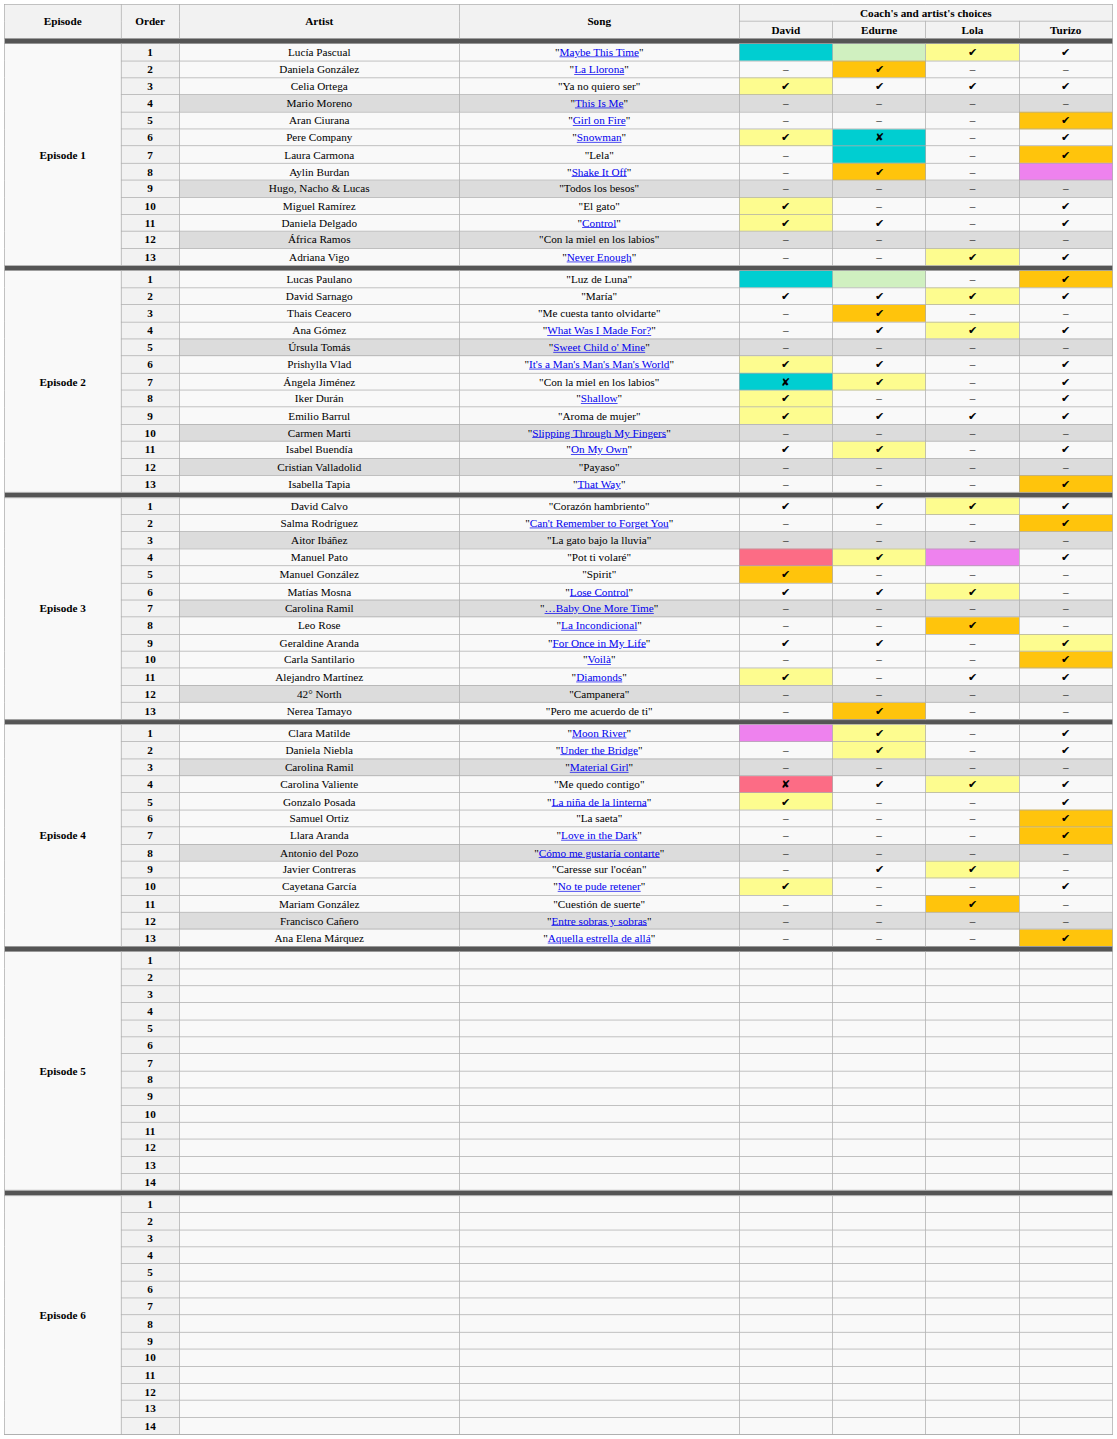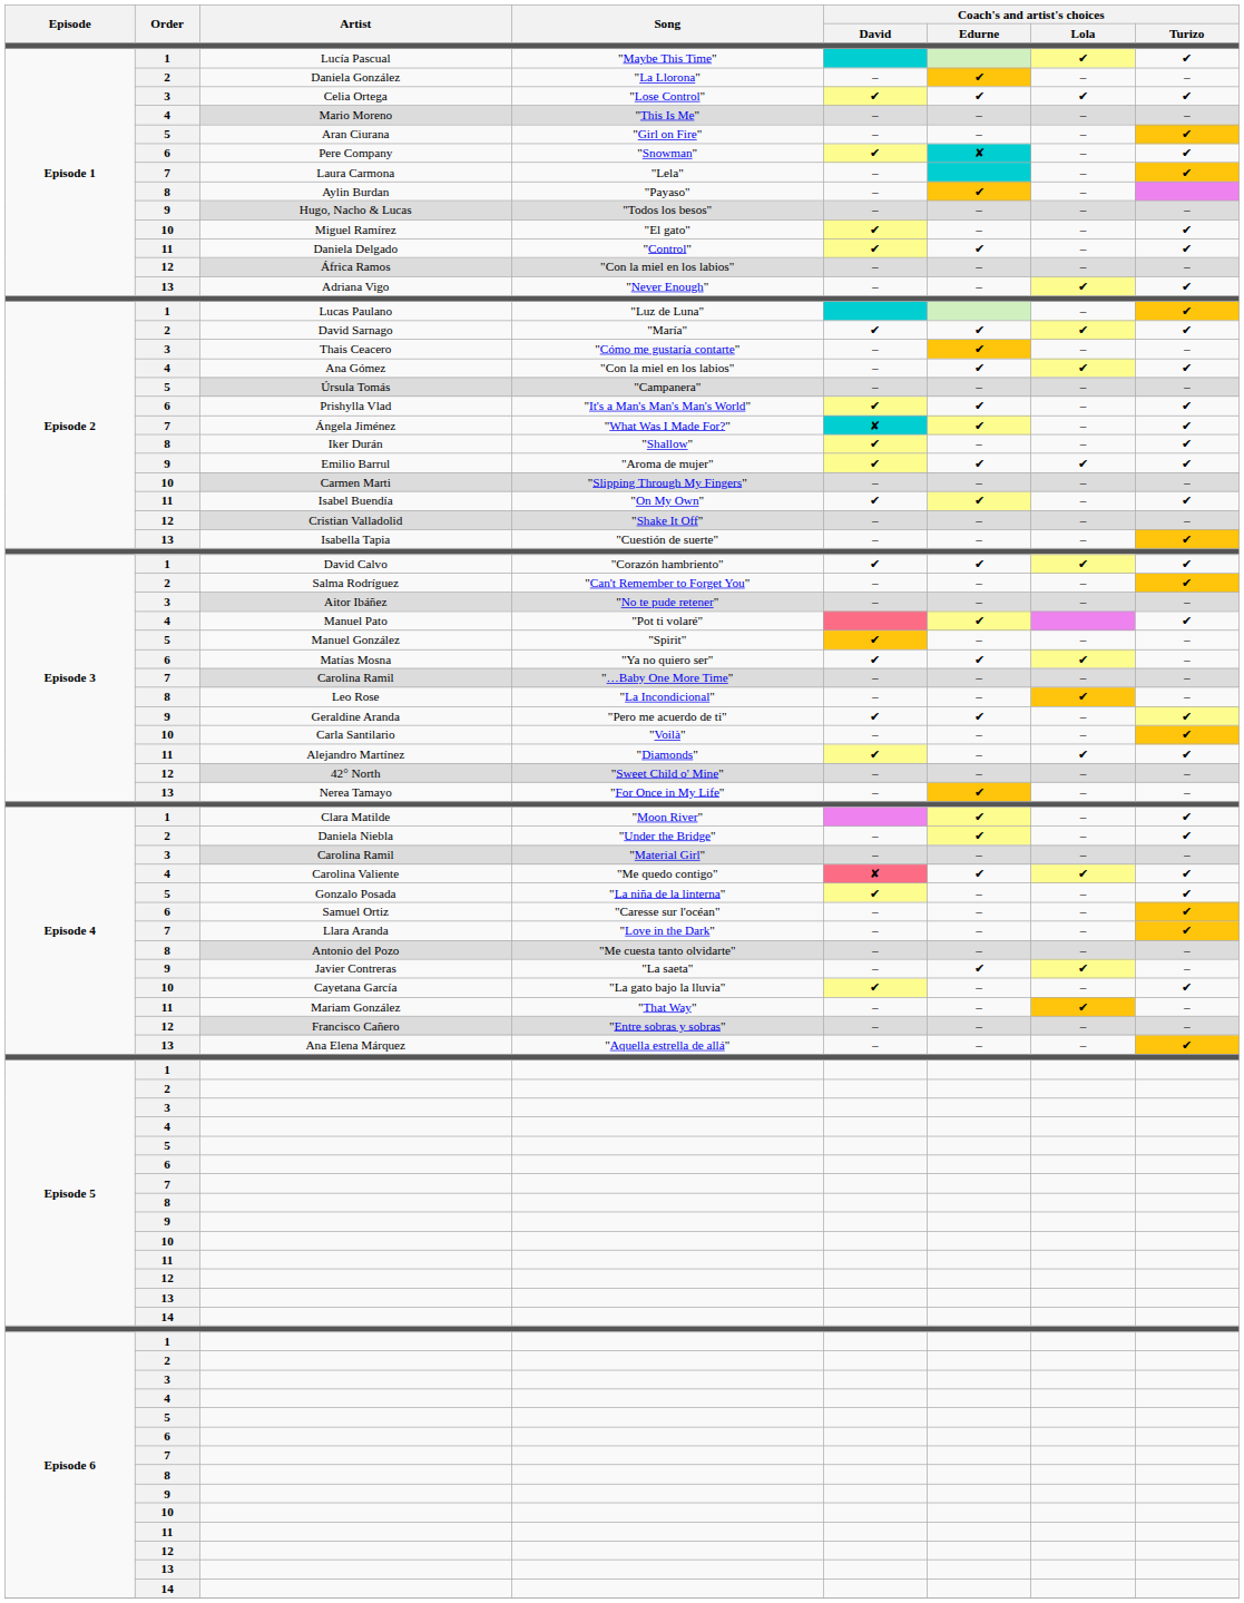Celia Ortega | Song: "Ya no quiero ser" -> "Lose Control"
Aylin Burdan | Song: "Shake It Off" -> "Payaso"
Thais Ceacero | Song: "Me cuesta tanto olvidarte" -> "Cómo me gustaría contarte"
Ana Gómez | Song: "What Was I Made For?" -> "Con la miel en los labios"
Úrsula Tomás | Song: "Sweet Child o' Mine" -> "Campanera"
Ángela Jiménez | Song: "Con la miel en los labios" -> "What Was I Made For?"
Cristian Valladolid | Song: "Payaso" -> "Shake It Off"
Isabella Tapia | Song: "That Way" -> "Cuestión de suerte"
Aitor Ibáñez | Song: "La gato bajo la lluvia" -> "No te pude retener"
Matías Mosna | Song: "Lose Control" -> "Ya no quiero ser"
Geraldine Aranda | Song: "For Once in My Life" -> "Pero me acuerdo de ti"
42° North | Song: "Campanera" -> "Sweet Child o' Mine"
Nerea Tamayo | Song: "Pero me acuerdo de ti" -> "For Once in My Life"
Samuel Ortiz | Song: "La saeta" -> "Caresse sur l'océan"
Antonio del Pozo | Song: "Cómo me gustaría contarte" -> "Me cuesta tanto olvidarte"
Javier Contreras | Song: "Caresse sur l'océan" -> "La saeta"
Cayetana García | Song: "No te pude retener" -> "La gato bajo la lluvia"
Mariam González | Song: "Cuestión de suerte" -> "That Way"
